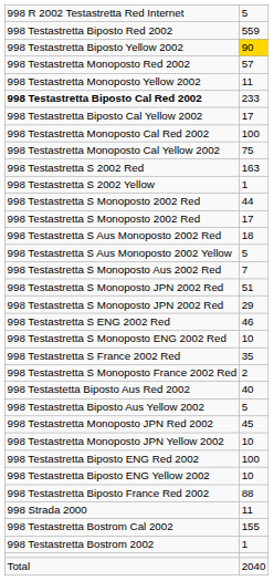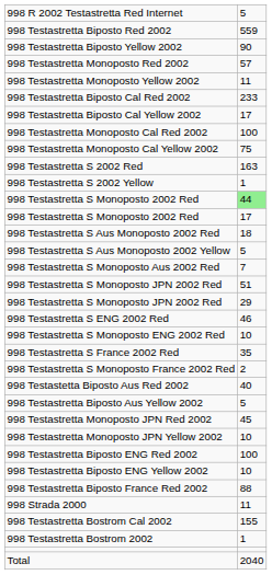row 3 | column 2: gold background -> no background
row 6 | column 1: bold -> normal
row 12 | column 2: no background -> lightgreen background
